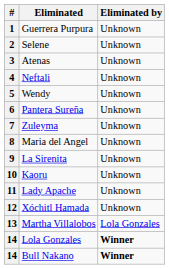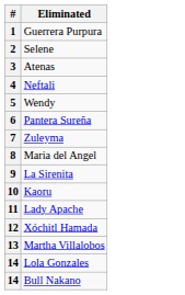- column: Eliminated by | Unknown | Unknown | Unknown | Unknown | Unknown | Unknown | Unknown | Unknown | Unknown | Unknown | Unknown | Unknown | Lola Gonzales | Winner | Winner
